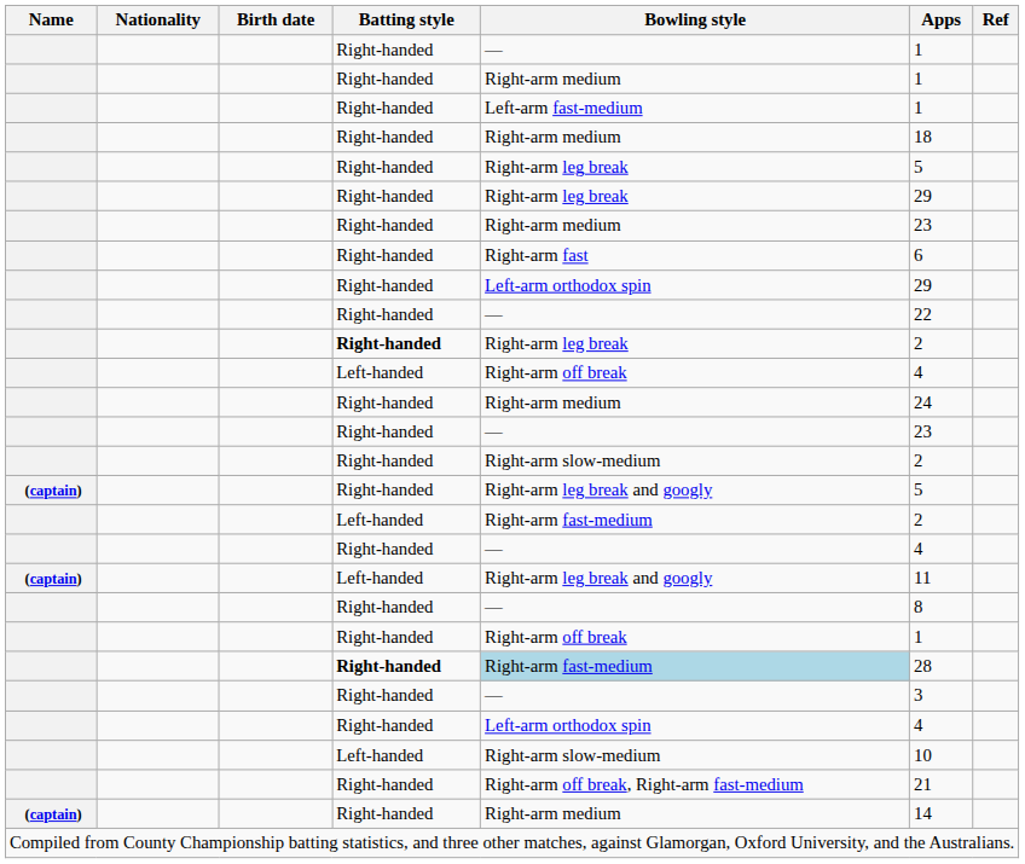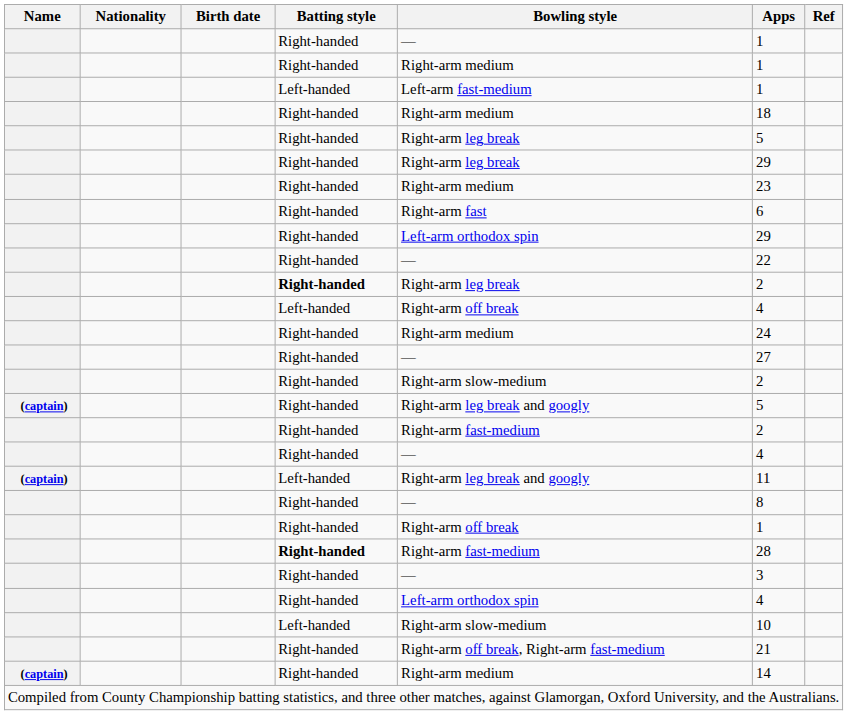row 4 | Batting style: Right-handed -> Left-handed
row 15 | Apps: 23 -> 27
row 18 | Batting style: Left-handed -> Right-handed
row 23 | Bowling style: lightblue background -> no background
